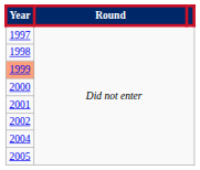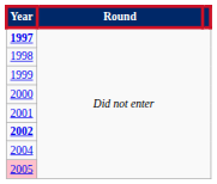1997 | Year: normal -> bold
1999 | Year: lightsalmon background -> no background
2002 | Year: normal -> bold
2005 | Year: no background -> pink background
